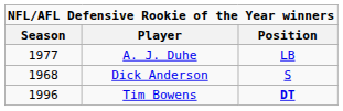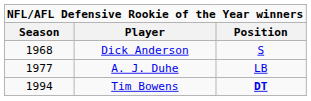rows swapped: Dick Anderson <-> A. J. Duhe
Tim Bowens | Season: 1996 -> 1994
